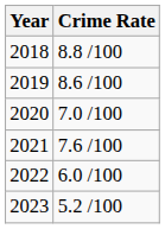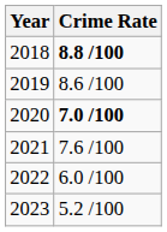2018 | Crime Rate: normal -> bold
2020 | Crime Rate: normal -> bold
